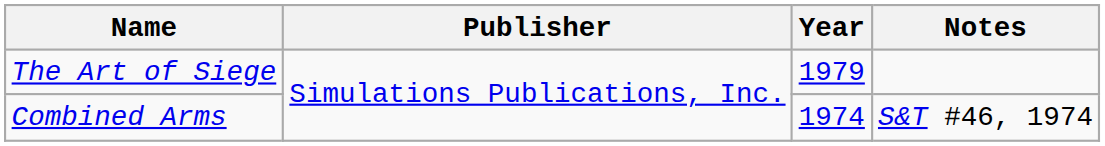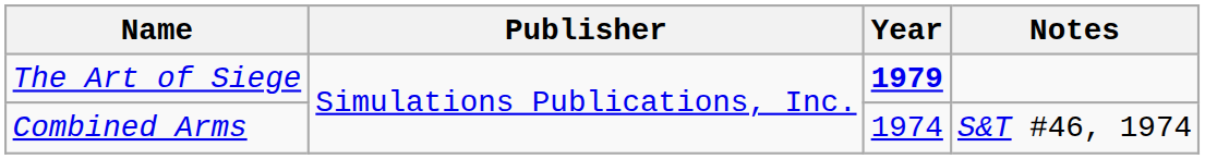The Art of Siege | Year: normal -> bold
